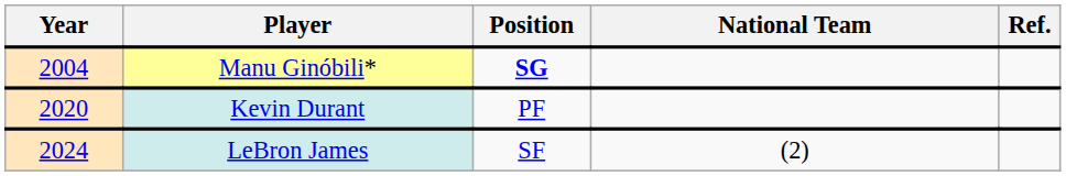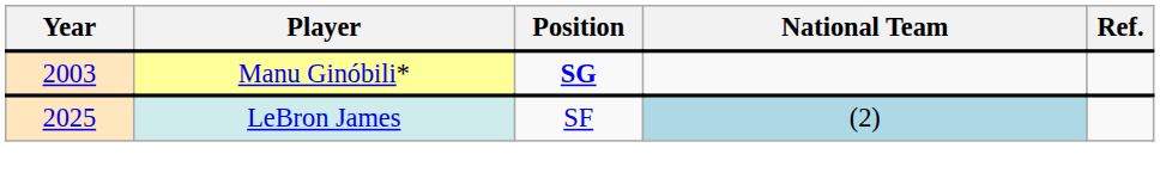Manu Ginóbili* | Year: 2004 -> 2003
- row: 2020 | Kevin Durant | PF
LeBron James | Year: 2024 -> 2025
LeBron James | National Team: no background -> lightblue background
